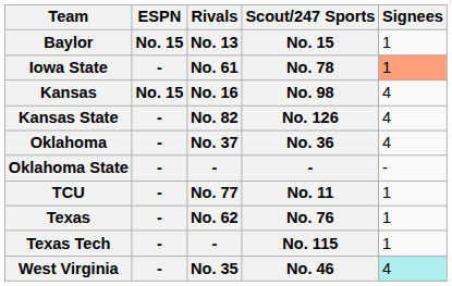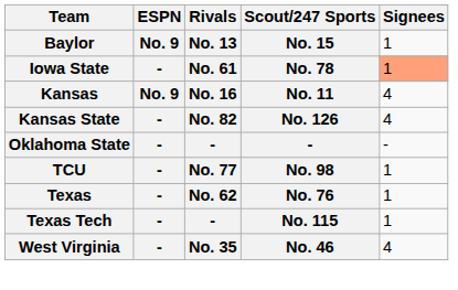Baylor | ESPN: No. 15 -> No. 9
Kansas | ESPN: No. 15 -> No. 9
Kansas | Scout/247 Sports: No. 98 -> No. 11
- row: Oklahoma | - | No. 37 | No. 36 | 4
TCU | Scout/247 Sports: No. 11 -> No. 98
West Virginia | Signees: paleturquoise background -> no background
